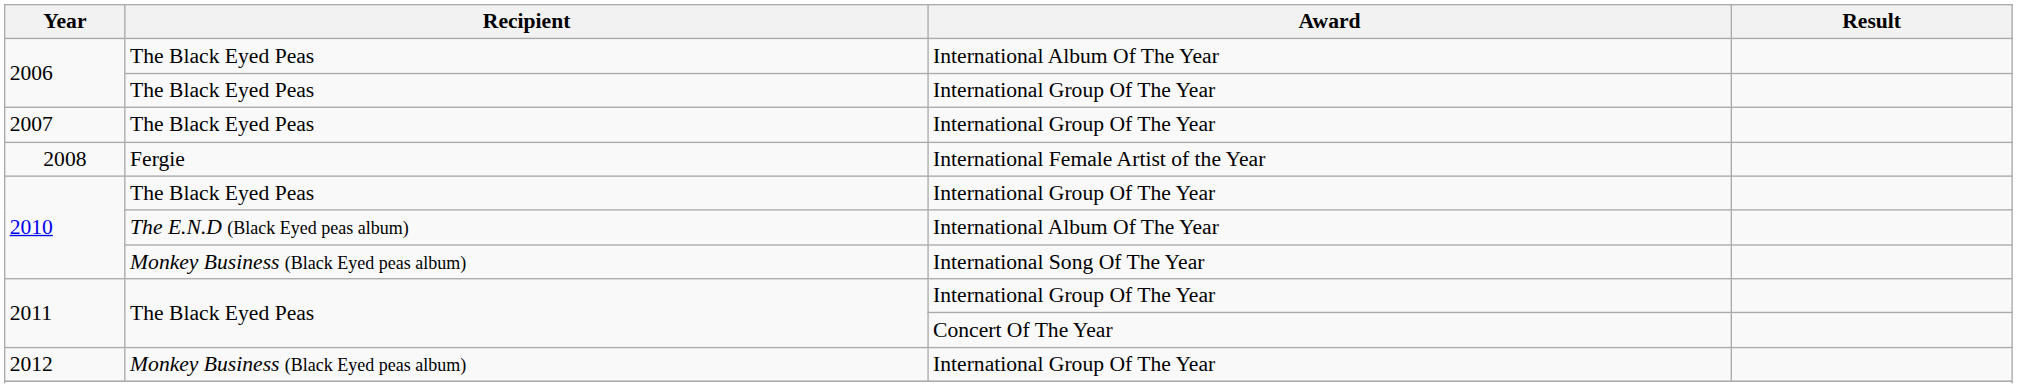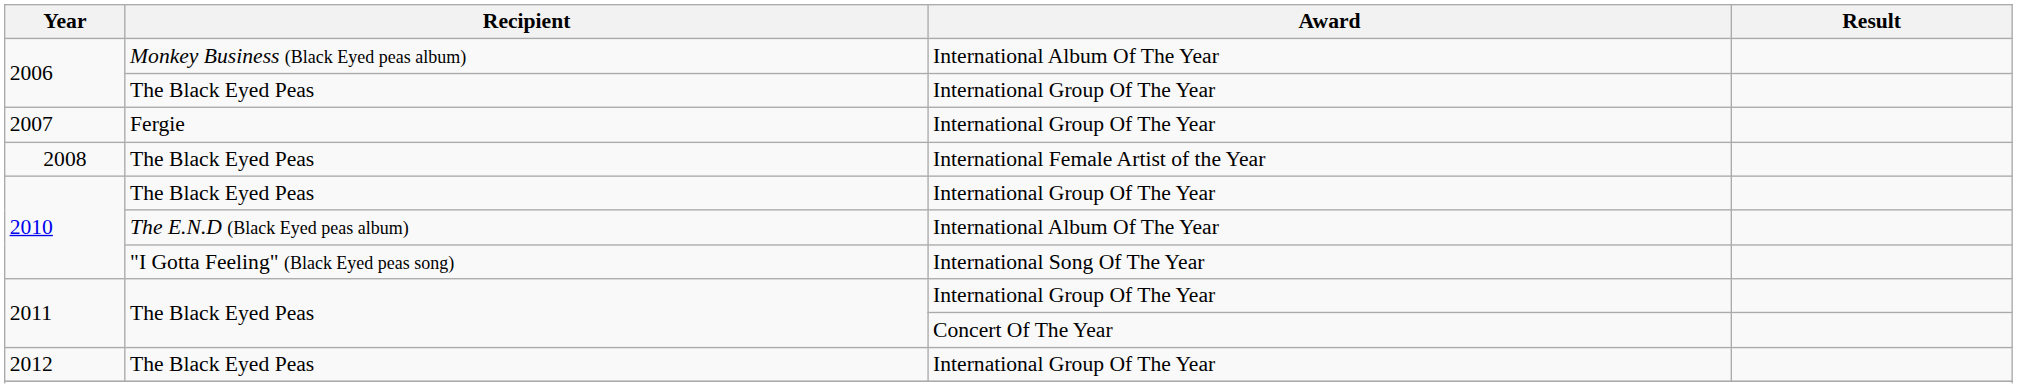2006 / International Album Of The Year | Recipient: The Black Eyed Peas -> Monkey Business (Black Eyed peas album)
2007 | Recipient: The Black Eyed Peas -> Fergie
2008 | Recipient: Fergie -> The Black Eyed Peas
2010 / International Song Of The Year | Recipient: Monkey Business (Black Eyed peas album) -> "I Gotta Feeling" (Black Eyed peas song)
2012 | Recipient: Monkey Business (Black Eyed peas album) -> The Black Eyed Peas
